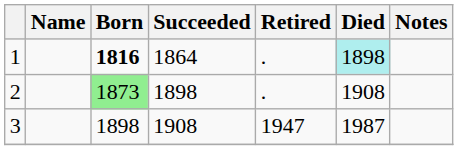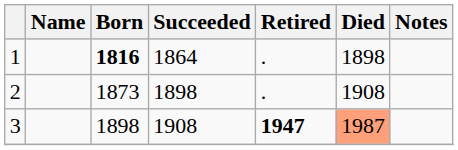1 | Died: paleturquoise background -> no background
2 | Born: lightgreen background -> no background
3 | Retired: normal -> bold
3 | Died: no background -> lightsalmon background
